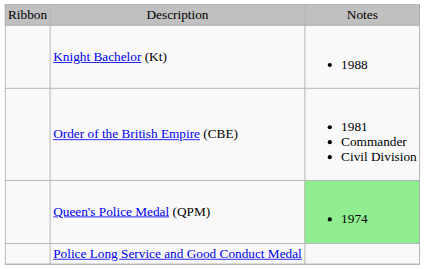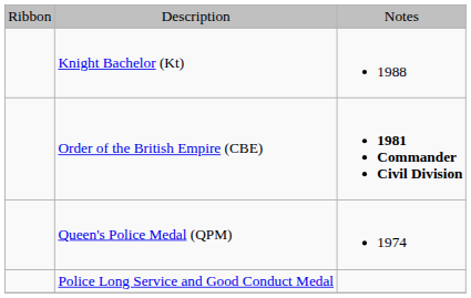Order of the British Empire (CBE) | column 3: normal -> bold
Queen's Police Medal (QPM) | column 3: lightgreen background -> no background
